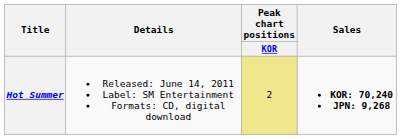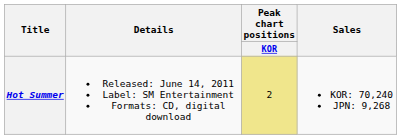Hot Summer | Sales: bold -> normal
